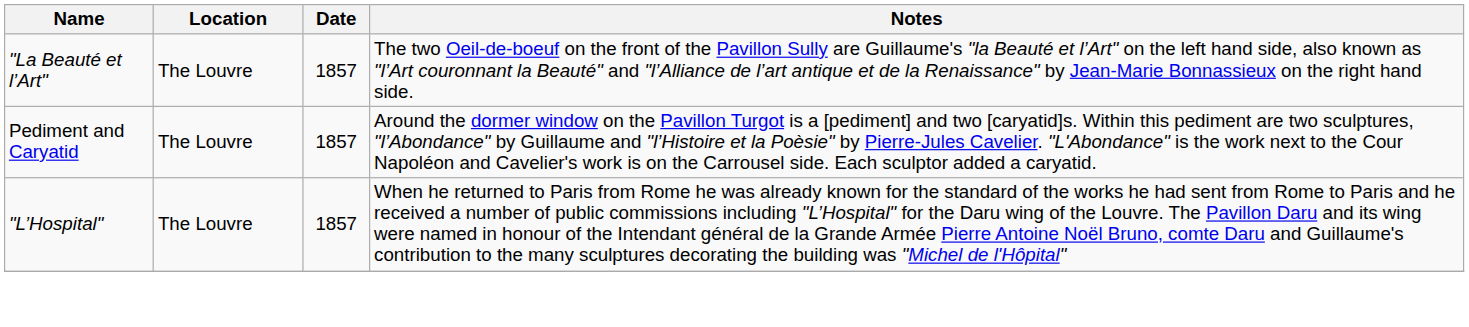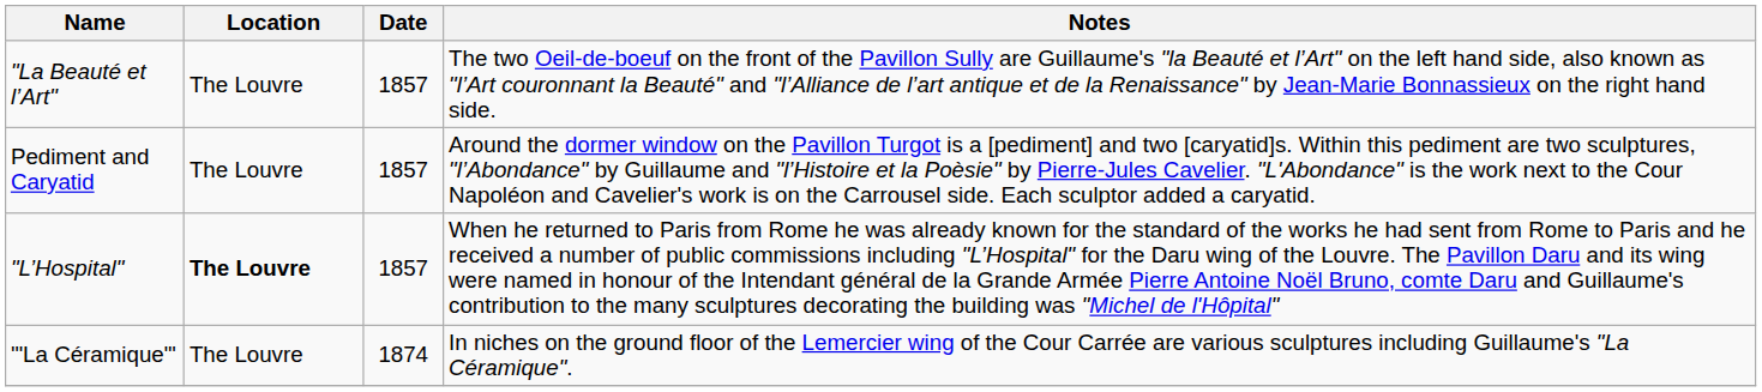"L’Hospital" | Location: normal -> bold
+ row: '"La Céramique"' | The Louvre | 1874 | In niches on the ground floor of the Lemercier wing of the Cour Carrée are various sculptures including Guillaume's "La Céramique".
